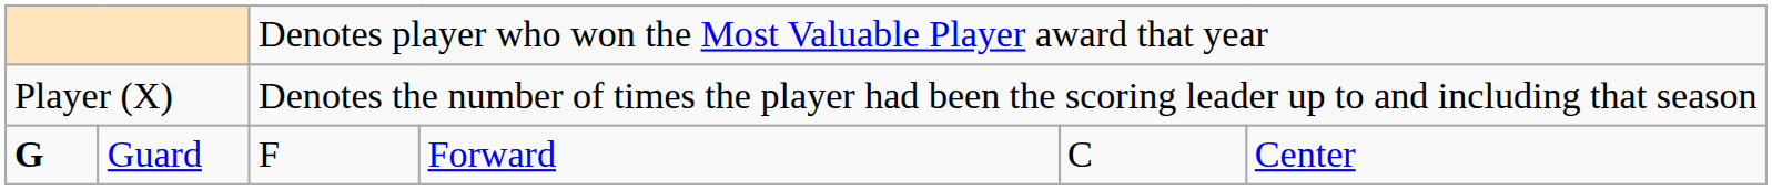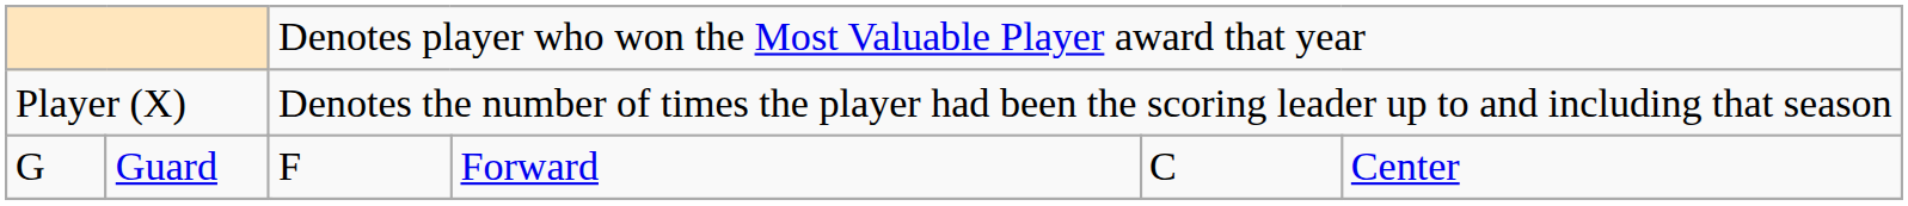G | column 1: bold -> normal
